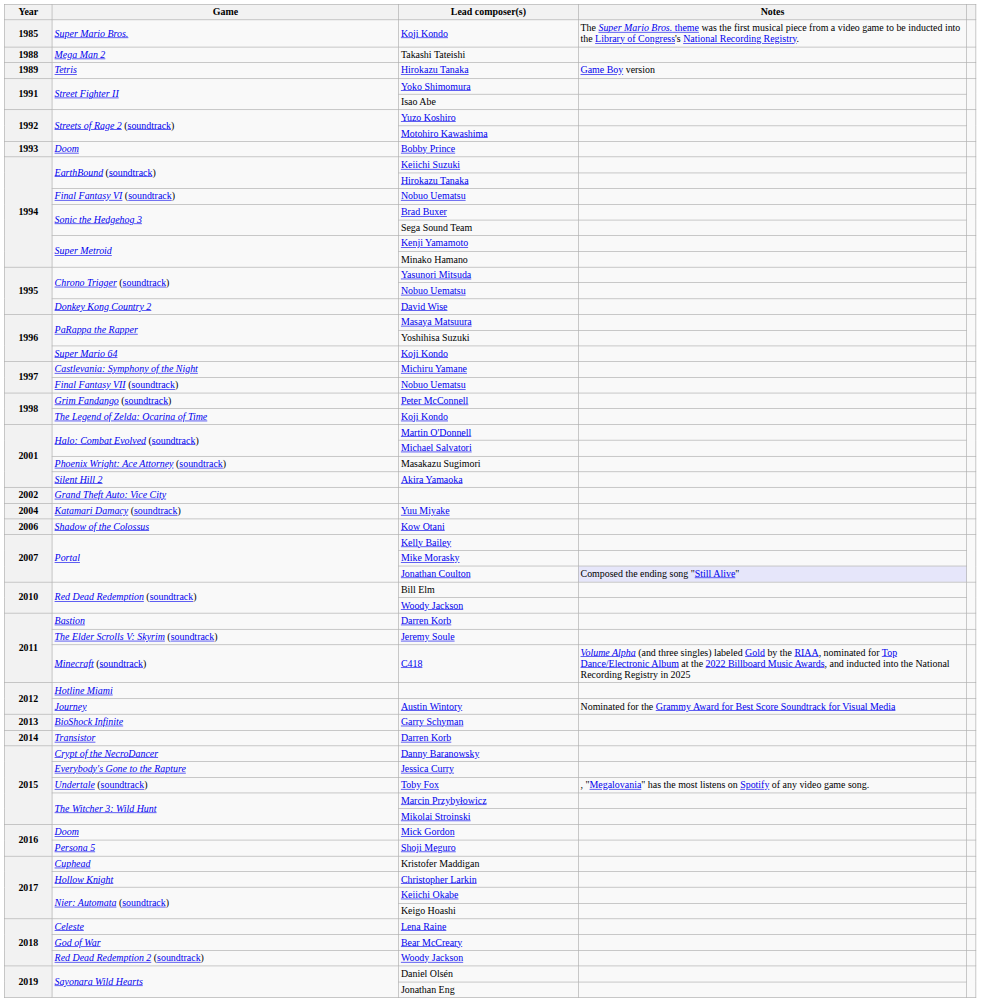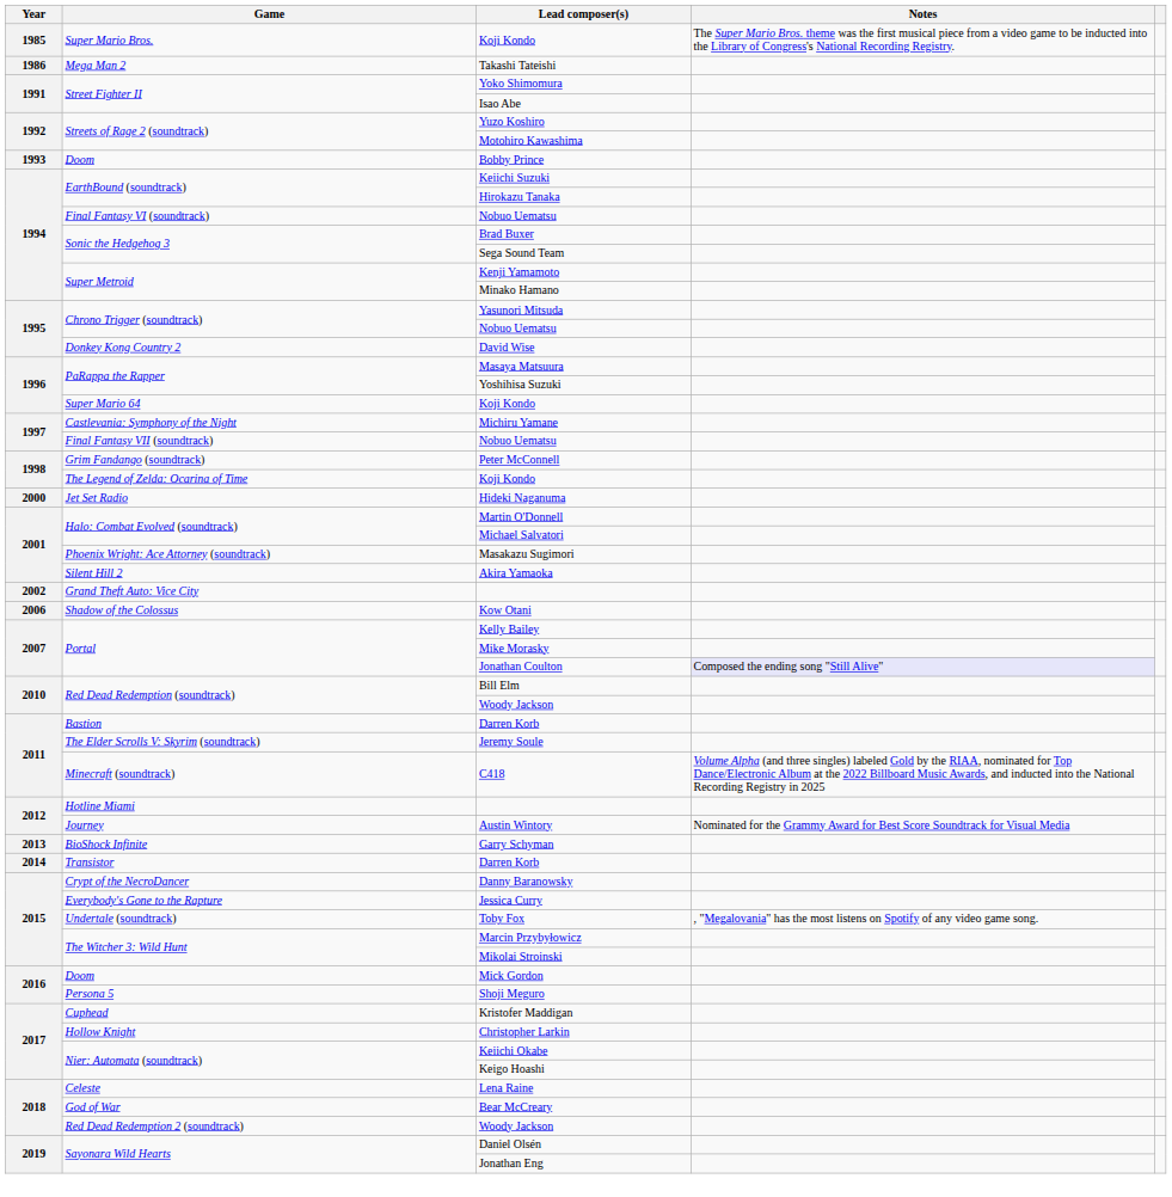Takashi Tateishi | Year: 1988 -> 1986
- row: 1989 | Tetris | Hirokazu Tanaka | Game Boy version
+ row: 2000 | Jet Set Radio | Hideki Naganuma
- row: 2004 | Katamari Damacy (soundtrack) | Yuu Miyake
